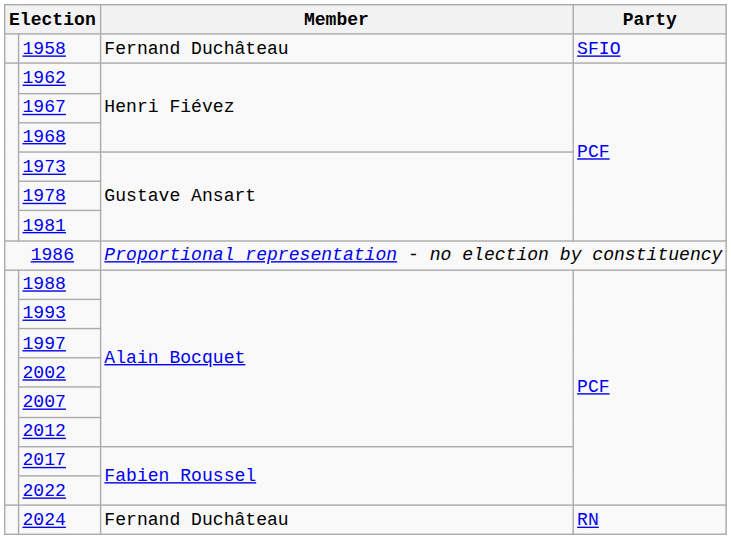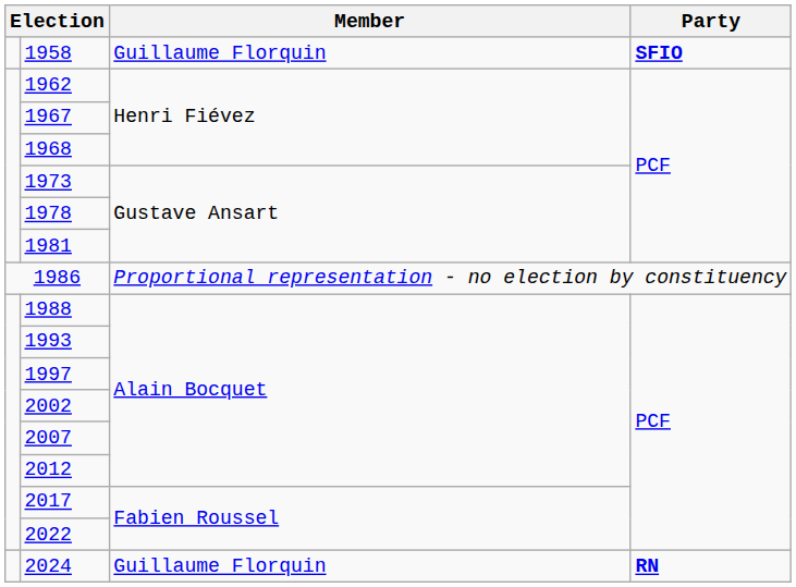1958 | Member: Fernand Duchâteau -> Guillaume Florquin
1958 | Party: normal -> bold
2024 | Member: Fernand Duchâteau -> Guillaume Florquin
2024 | Party: normal -> bold
